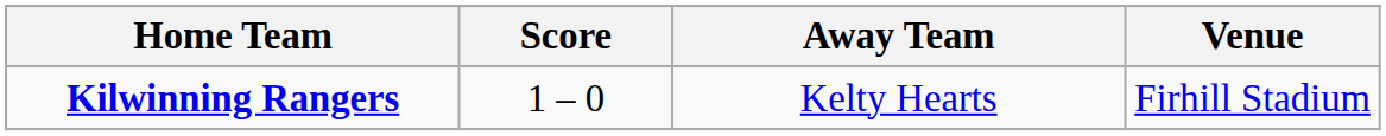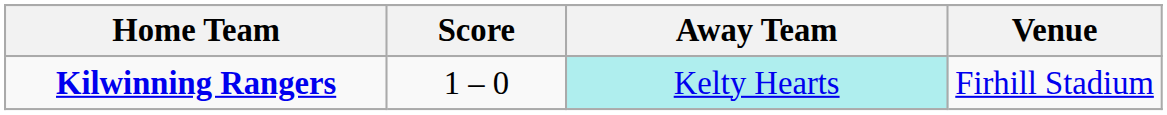Kilwinning Rangers | Away Team: no background -> paleturquoise background
